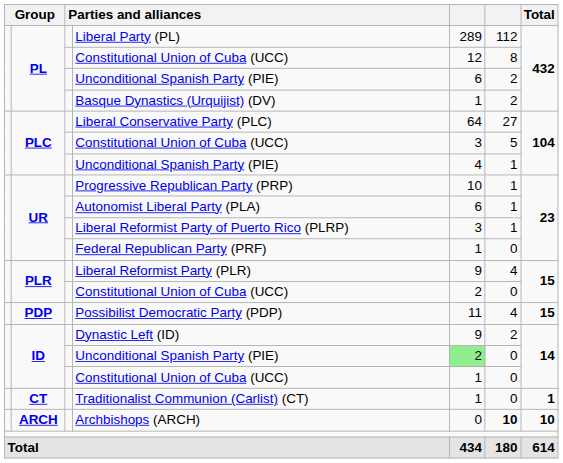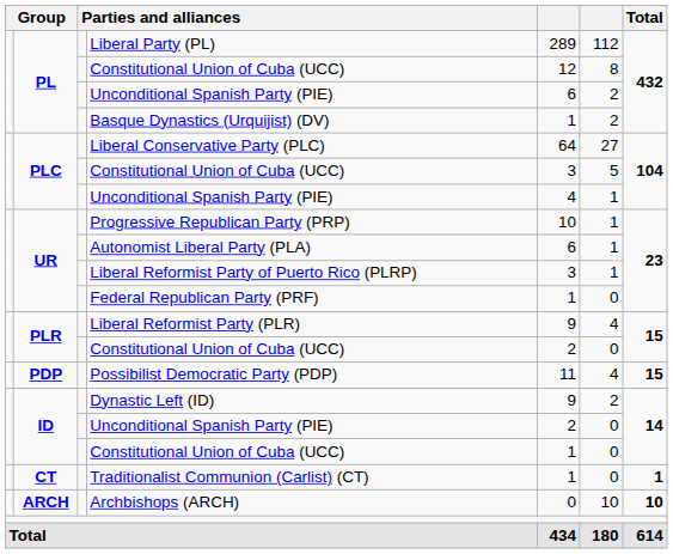ID / Unconditional Spanish Party (PIE) | column 5: lightgreen background -> no background
Archbishops (ARCH) | column 6: bold -> normal
